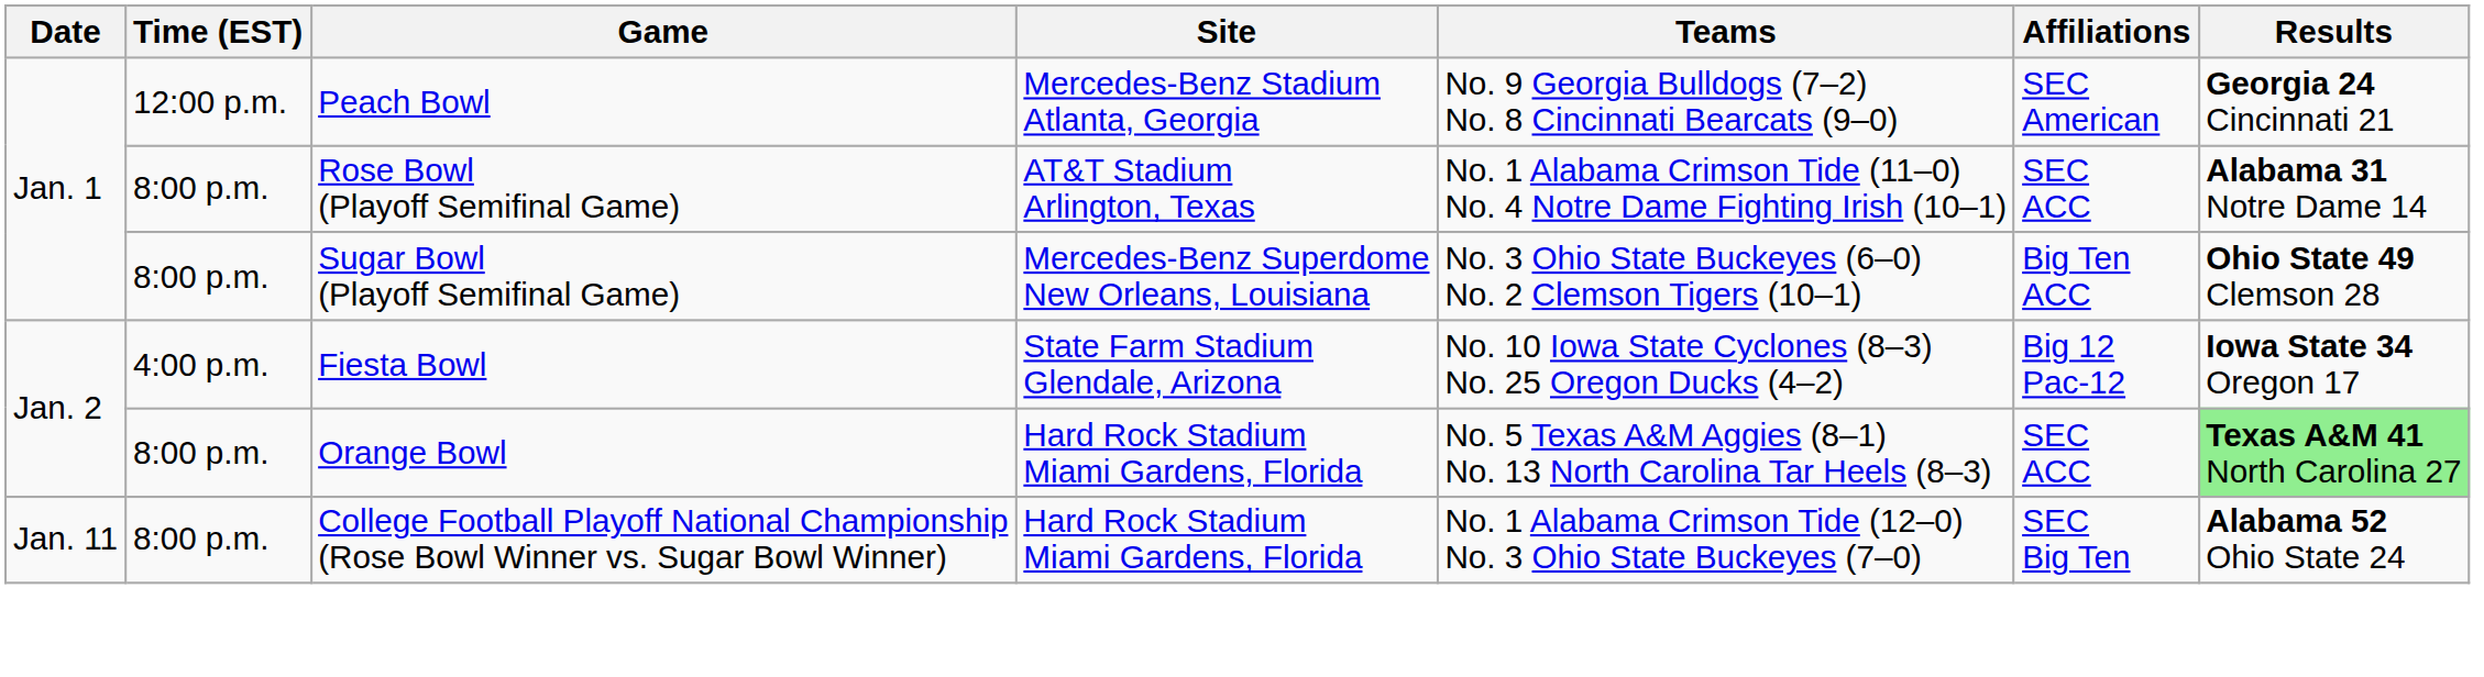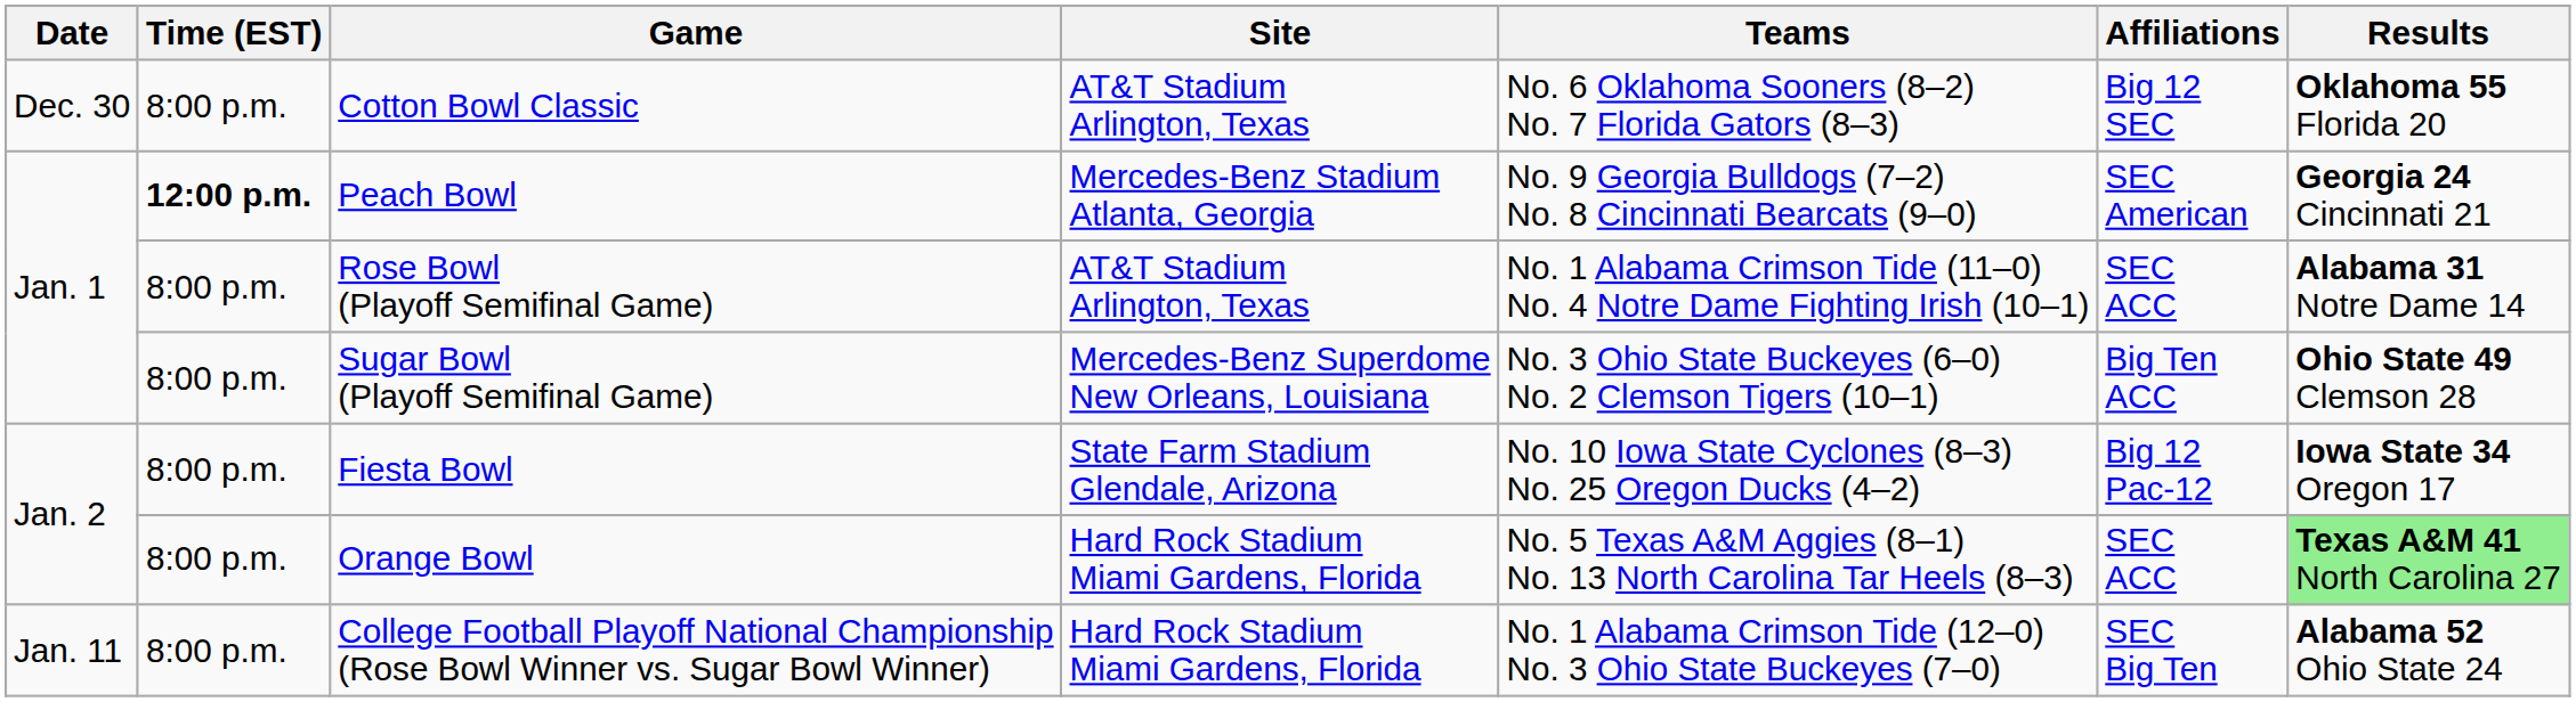+ row: Dec. 30 | 8:00 p.m. | Cotton Bowl Classic | AT&T Stadium Arlington, Texas | No. 6 Oklahoma Sooners (8–2) No. 7 Florida Gators (8–3) | Big 12 SEC | Oklahoma 55 Florida 20
Peach Bowl | Time (EST): normal -> bold
Fiesta Bowl | Time (EST): 4:00 p.m. -> 8:00 p.m.
